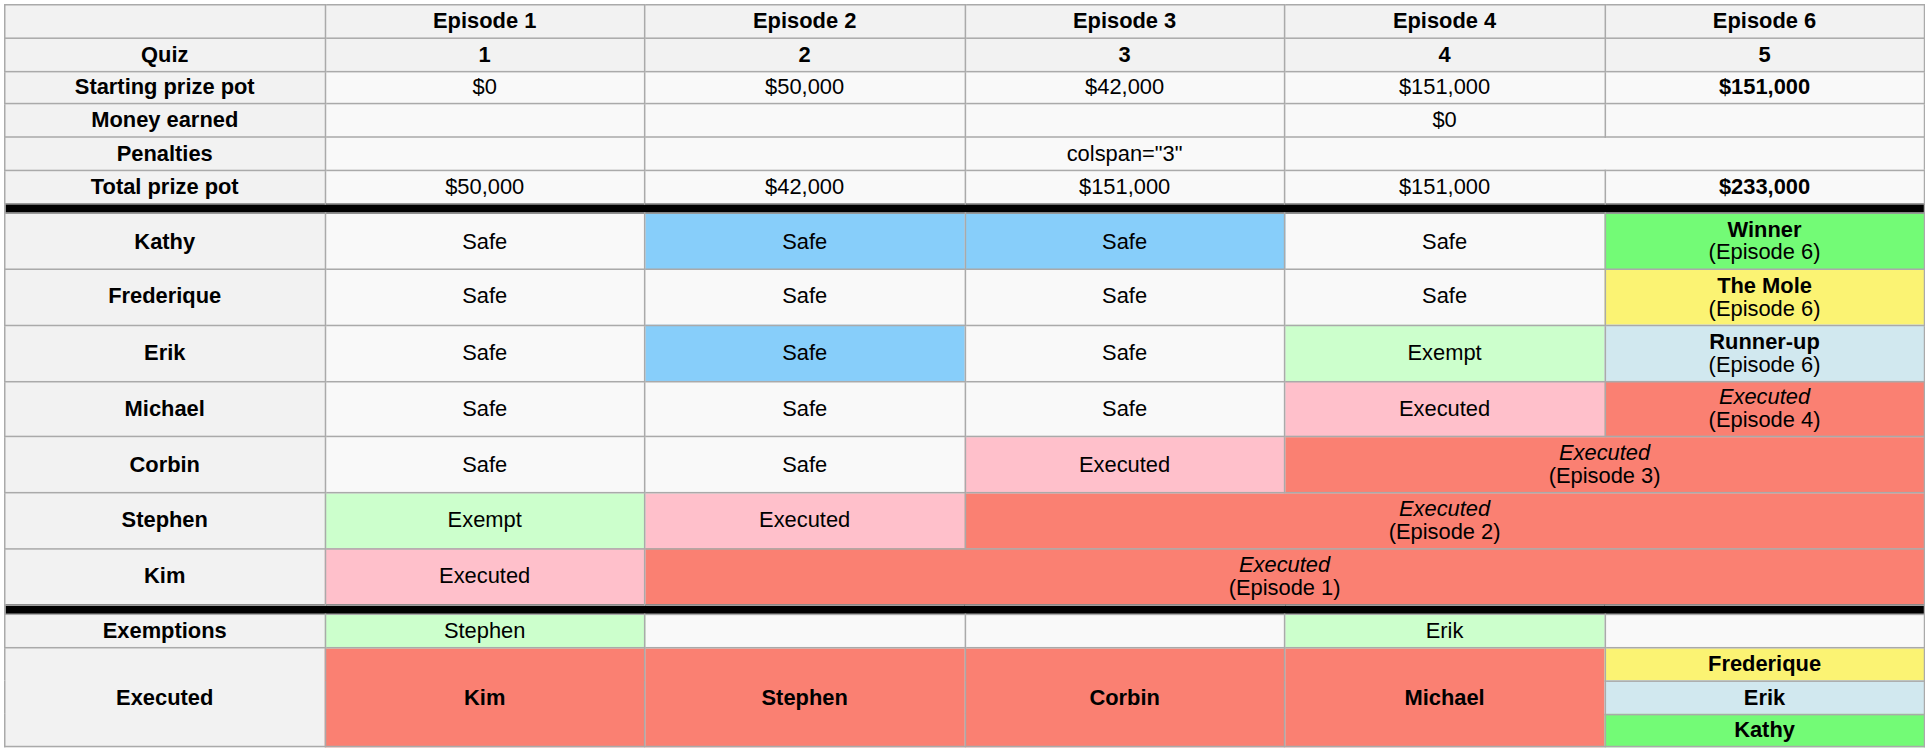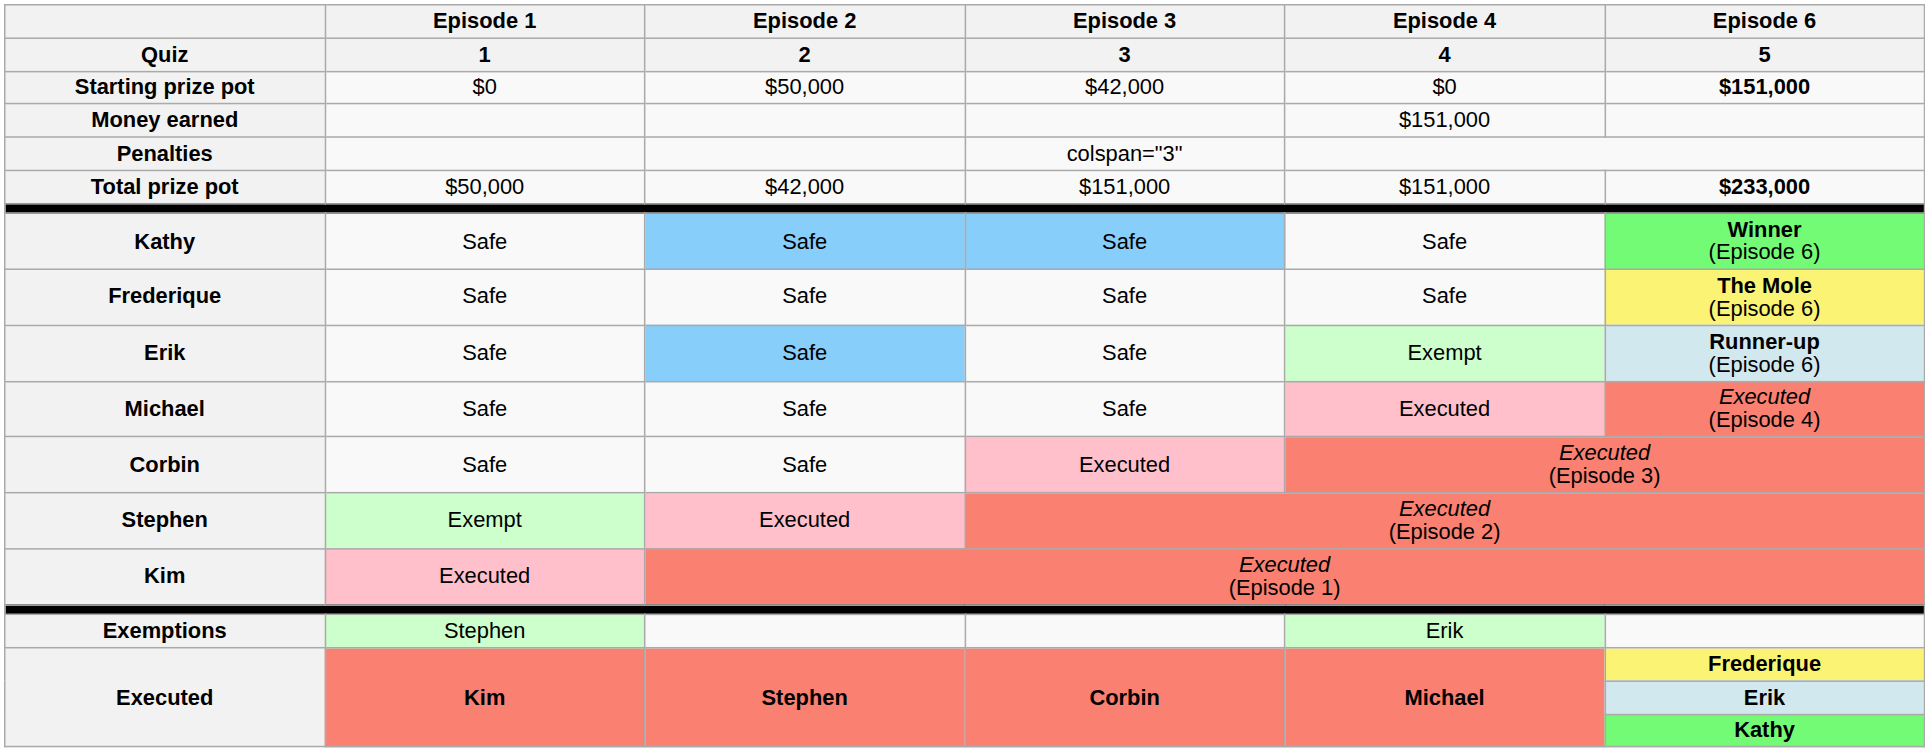Starting prize pot | Episode 4 / 4: $151,000 -> $0
Money earned | Episode 4 / 4: $0 -> $151,000
